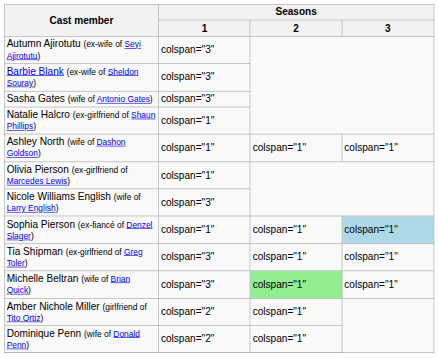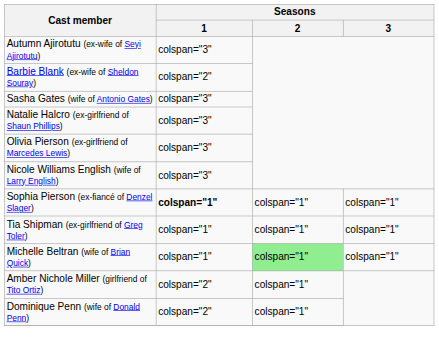Barbie Blank (ex-wife of Sheldon Souray) | Seasons / 1: colspan="3" -> colspan="2"
Natalie Halcro (ex-girlfriend of Shaun Phillips) | Seasons / 1: colspan="1" -> colspan="3"
- row: Ashley North (wife of Dashon Goldson) | colspan="1" | colspan="1" | colspan="1"
Olivia Pierson (ex-girlfriend of Marcedes Lewis) | Seasons / 1: colspan="1" -> colspan="3"
Sophia Pierson (ex-fiancé of Denzel Slager) | Seasons / 1: normal -> bold
Sophia Pierson (ex-fiancé of Denzel Slager) | Seasons / 3: lightblue background -> no background
Tia Shipman (ex-girlfriend of Greg Toler) | Seasons / 1: colspan="3" -> colspan="1"
Michelle Beltran (wife of Brian Quick) | Seasons / 1: colspan="3" -> colspan="1"
